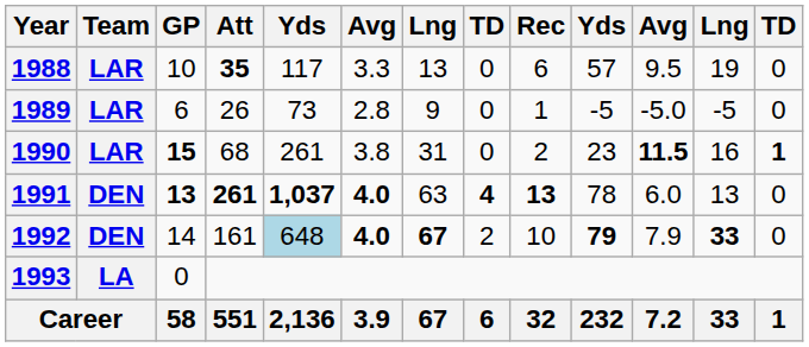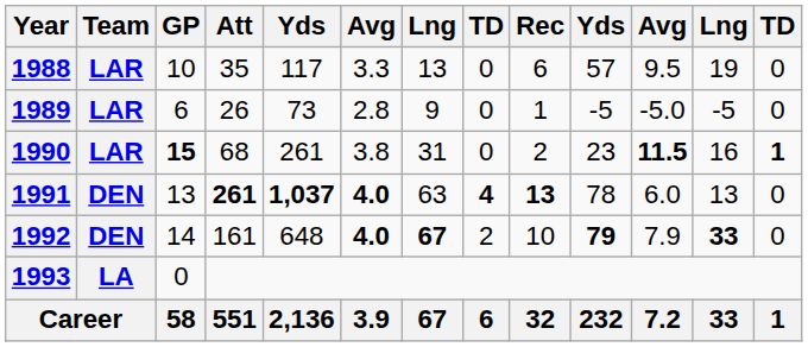1988 | Att: bold -> normal
1991 | GP: bold -> normal
1992 | column 5: lightblue background -> no background
